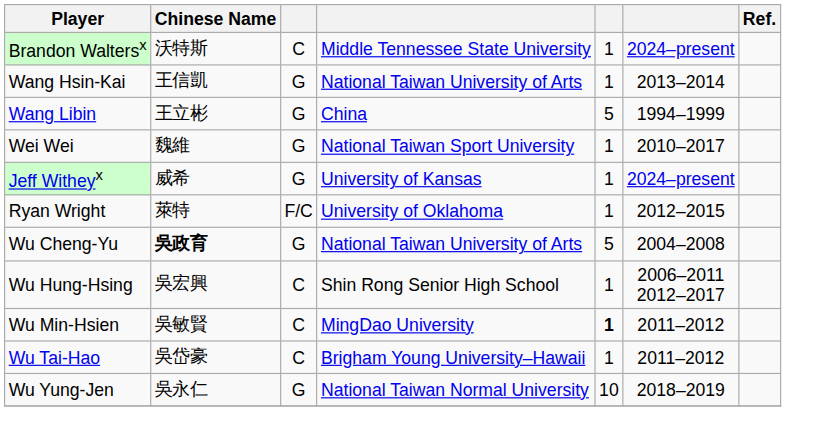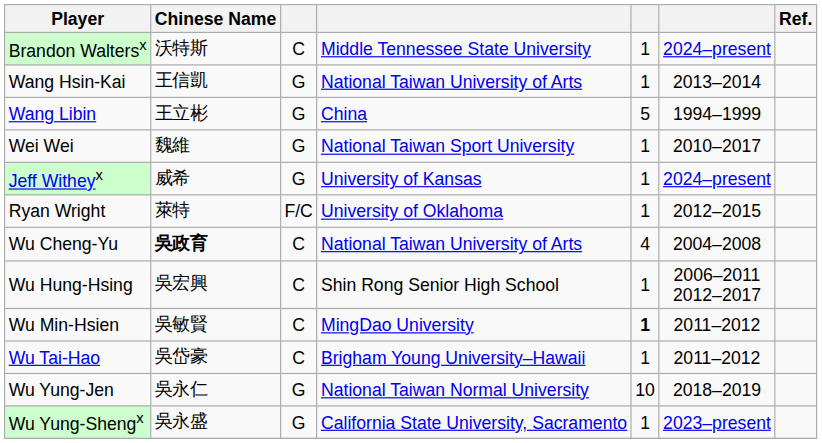Wu Cheng-Yu | column 3: G -> C
Wu Cheng-Yu | column 5: 5 -> 4
+ row: Wu Yung-Shengx | 吳永盛 | G | California State University, Sacramento | 1 | 2023–present
